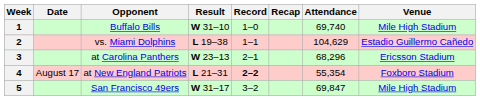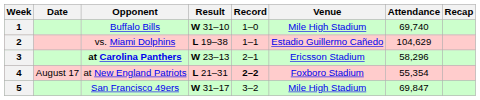columns swapped: Venue <-> Recap
3 | Opponent: normal -> bold
3 | Attendance: 68,296 -> 58,296
